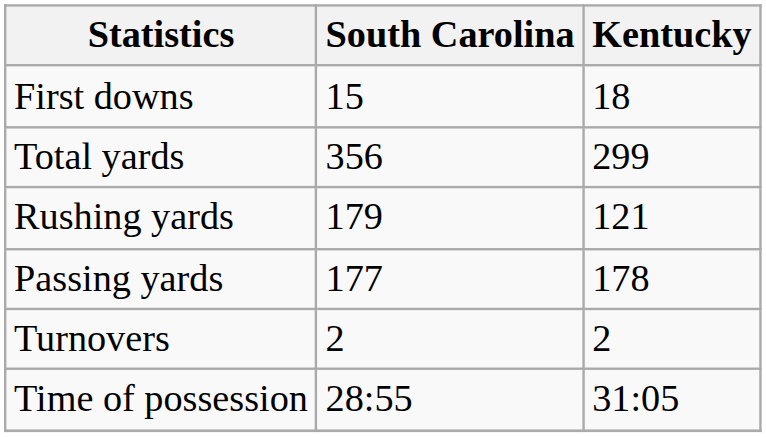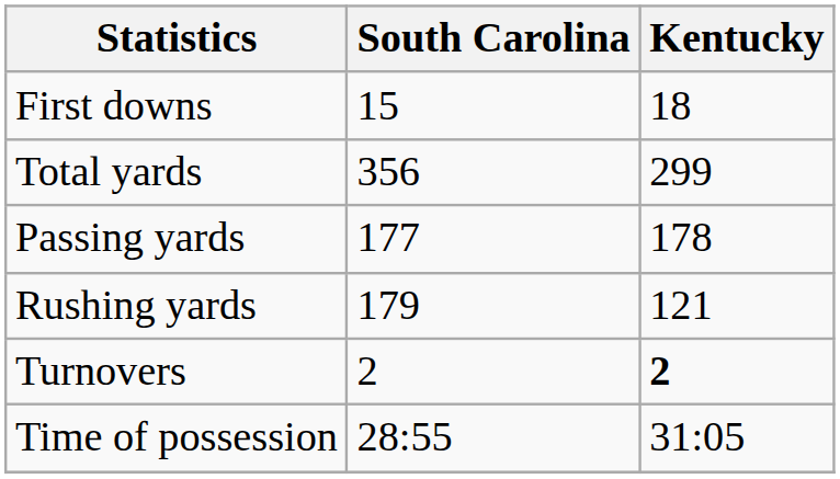rows swapped: Rushing yards <-> Passing yards
Turnovers | Kentucky: normal -> bold
